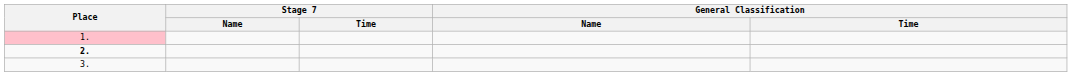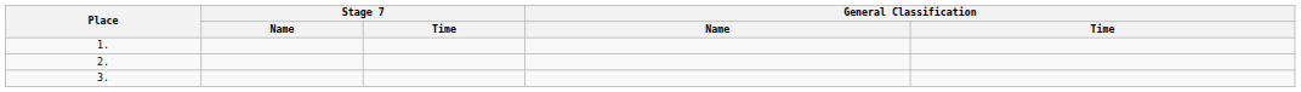1. | Place: pink background -> no background
2. | Place: bold -> normal
